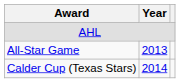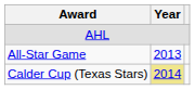Calder Cup (Texas Stars) | Year: no background -> khaki background
